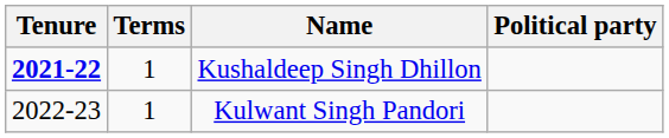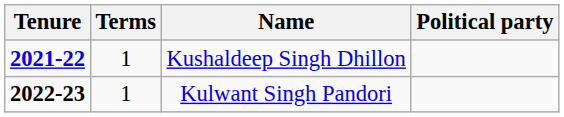Kulwant Singh Pandori | Tenure: normal -> bold
